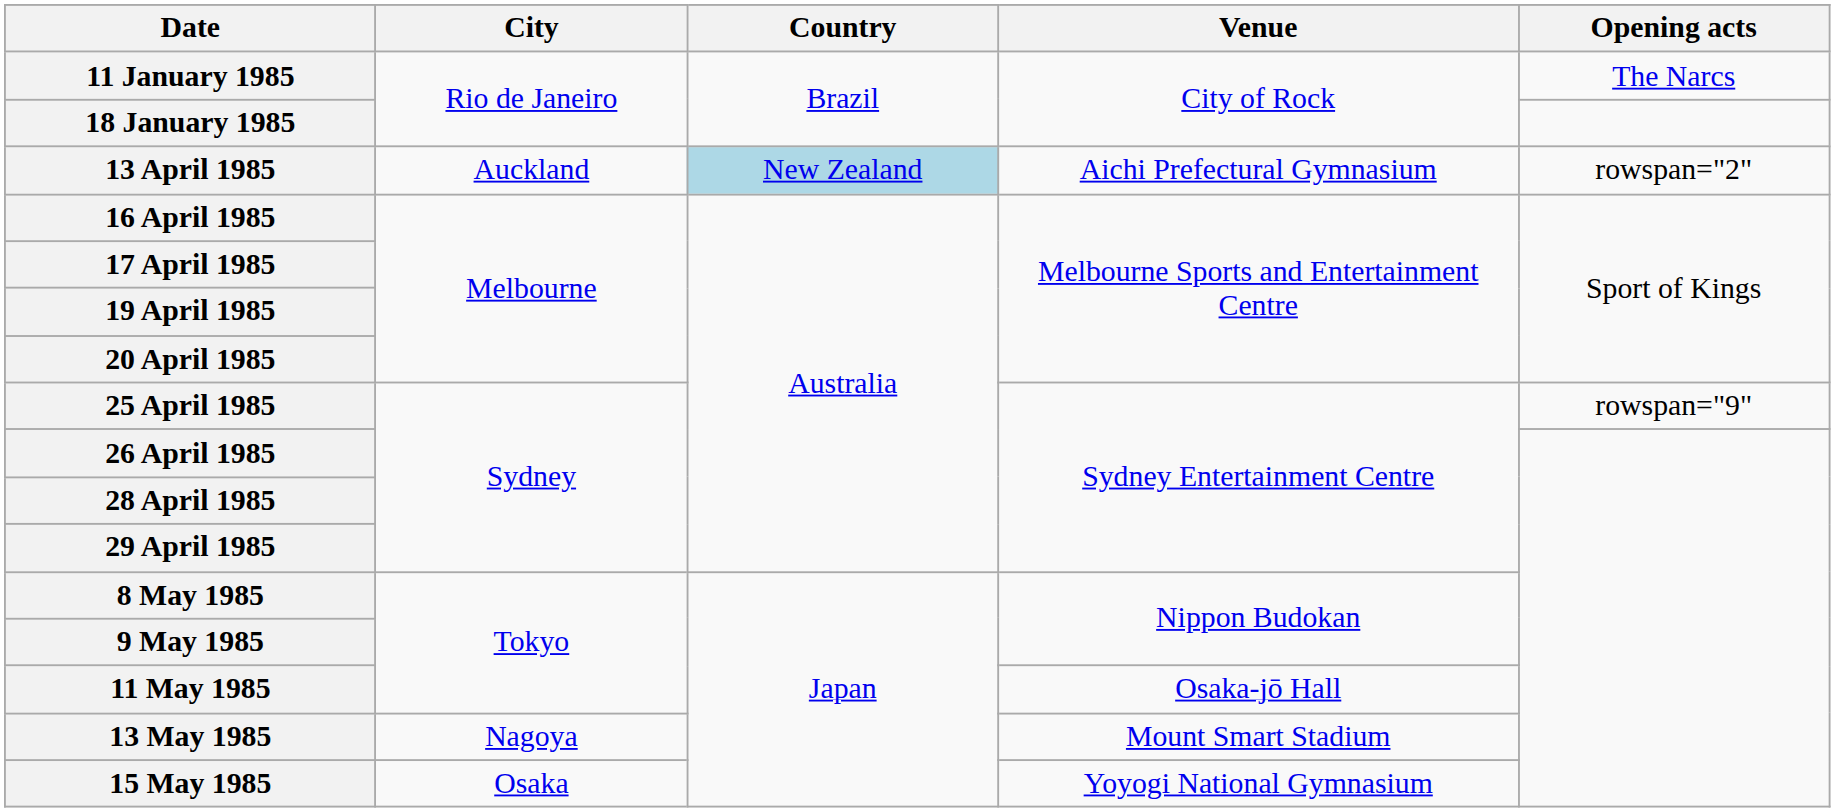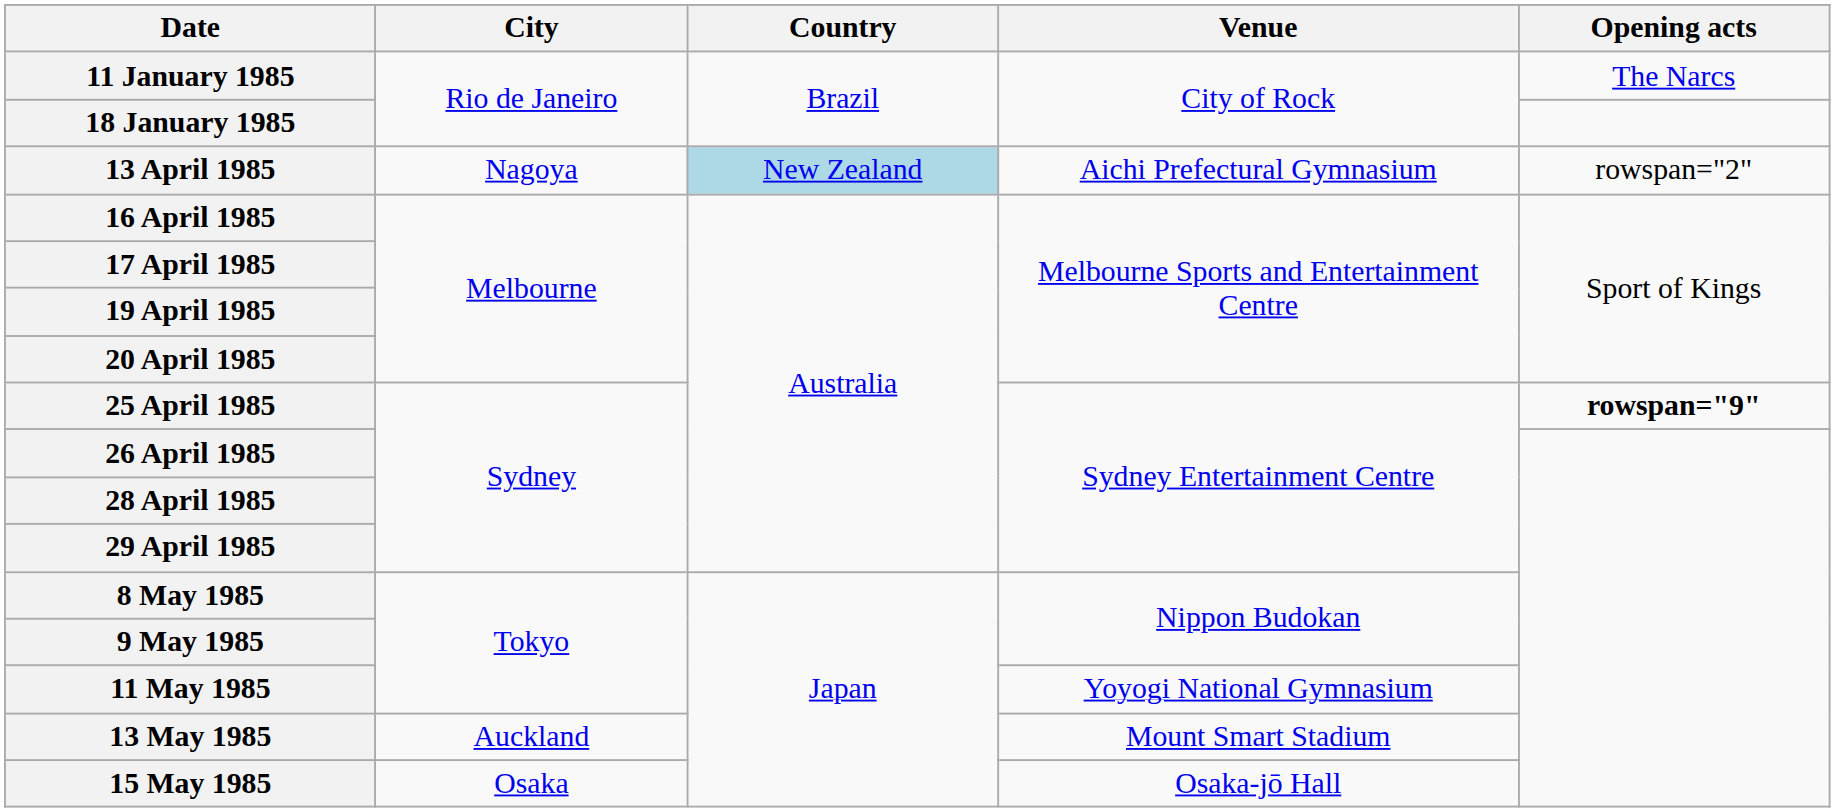13 April 1985 | City: Auckland -> Nagoya
25 April 1985 | Opening acts: normal -> bold
11 May 1985 | Venue: Osaka-jō Hall -> Yoyogi National Gymnasium
13 May 1985 | City: Nagoya -> Auckland
15 May 1985 | Venue: Yoyogi National Gymnasium -> Osaka-jō Hall
